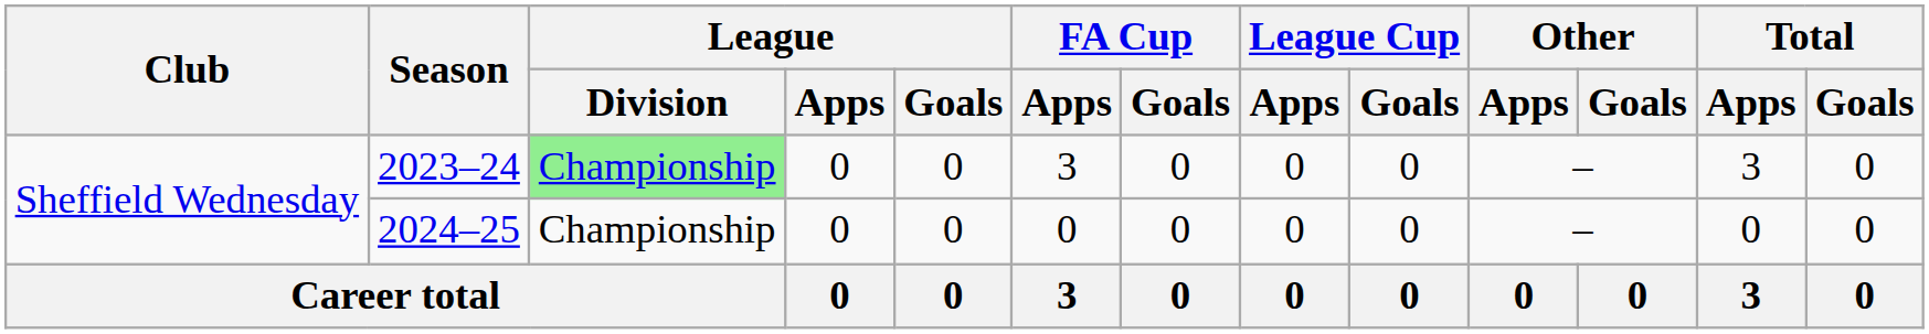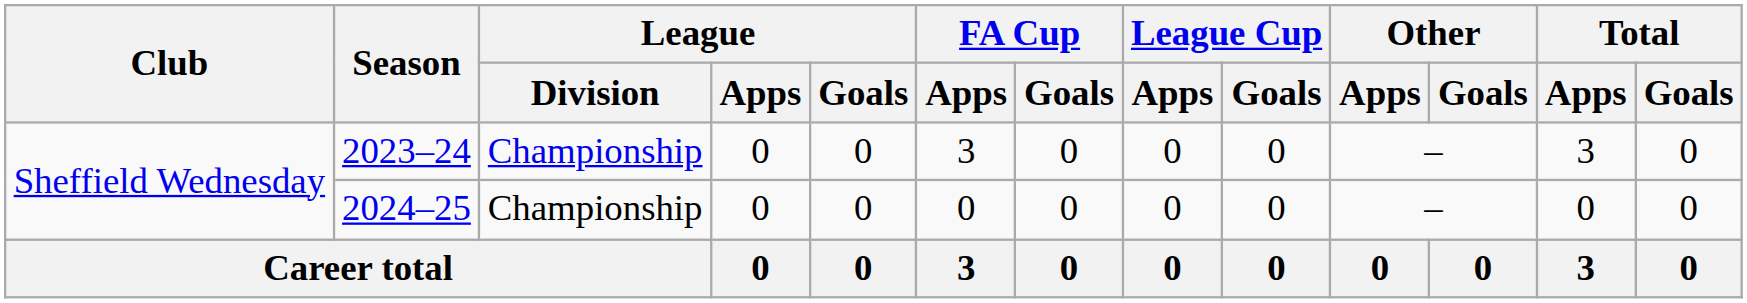2023–24 | League / Division: lightgreen background -> no background
